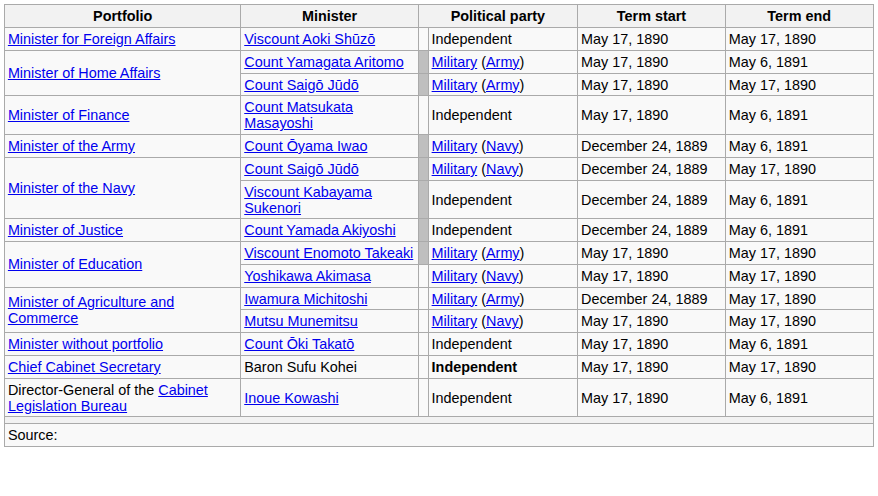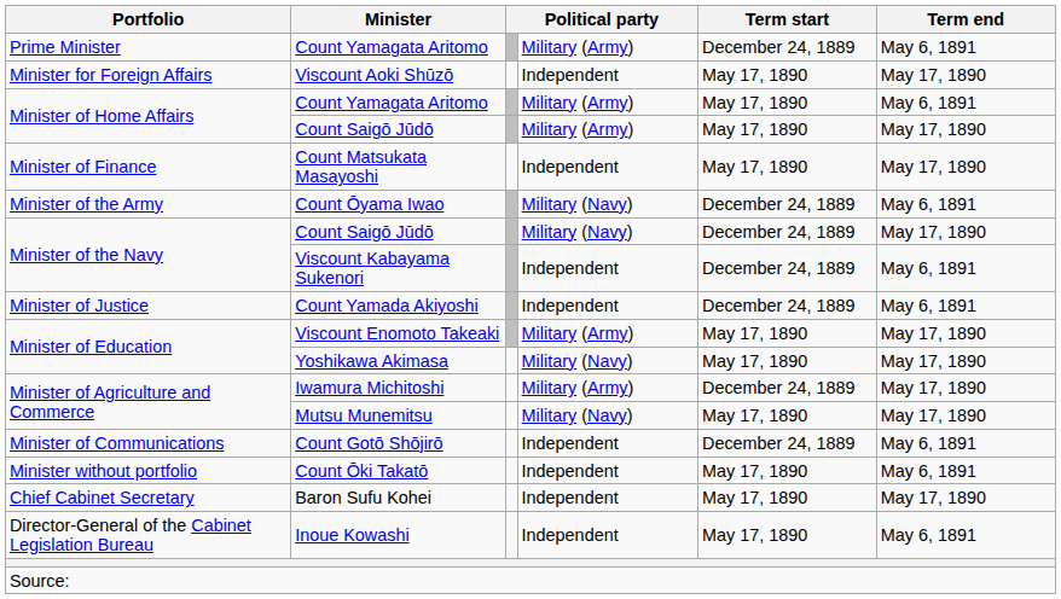+ row: Prime Minister | Count Yamagata Aritomo | Military (Army) | December 24, 1889 | May 6, 1891
Count Matsukata Masayoshi | Term end: May 6, 1891 -> May 17, 1890
+ row: Minister of Communications | Count Gotō Shōjirō | Independent | December 24, 1889 | May 6, 1891
Baron Sufu Kohei | column 4: bold -> normal
